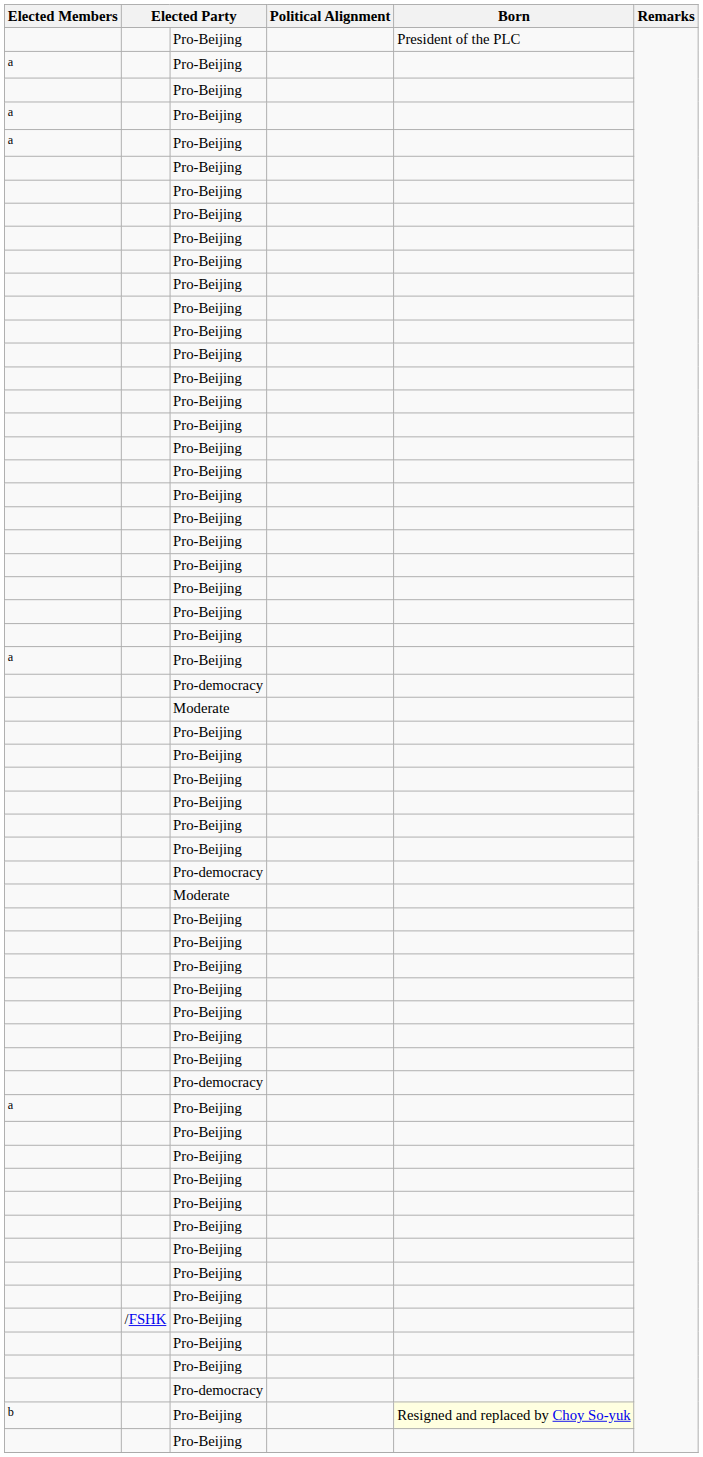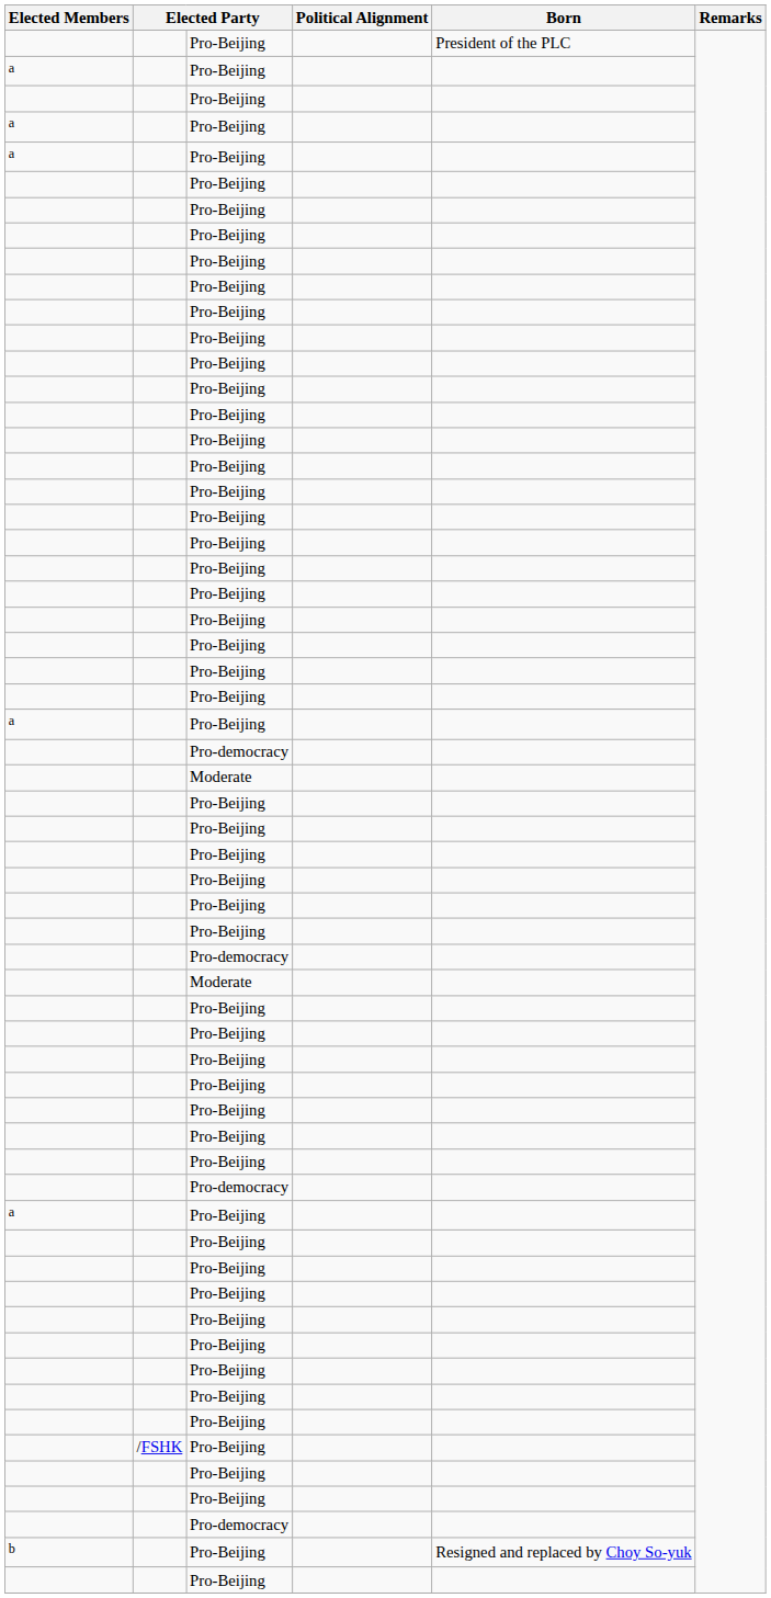b | Born: lightyellow background -> no background
